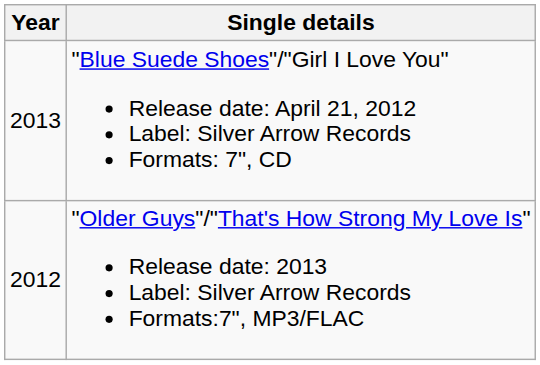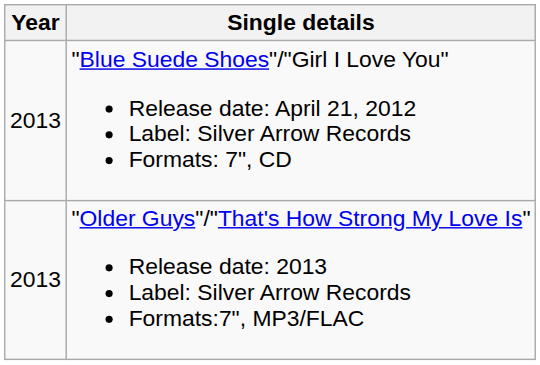row 3 | Year: 2012 -> 2013
